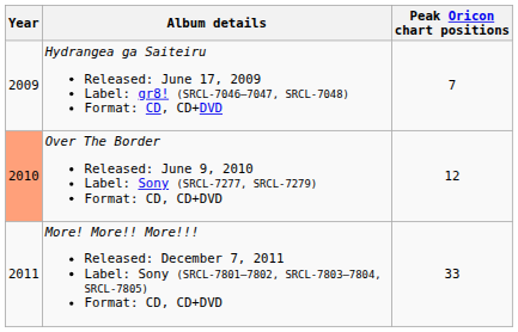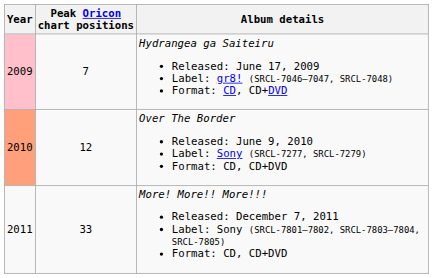columns swapped: Album details <-> Peak Oricon chart positions
row 2 | Year: no background -> pink background
